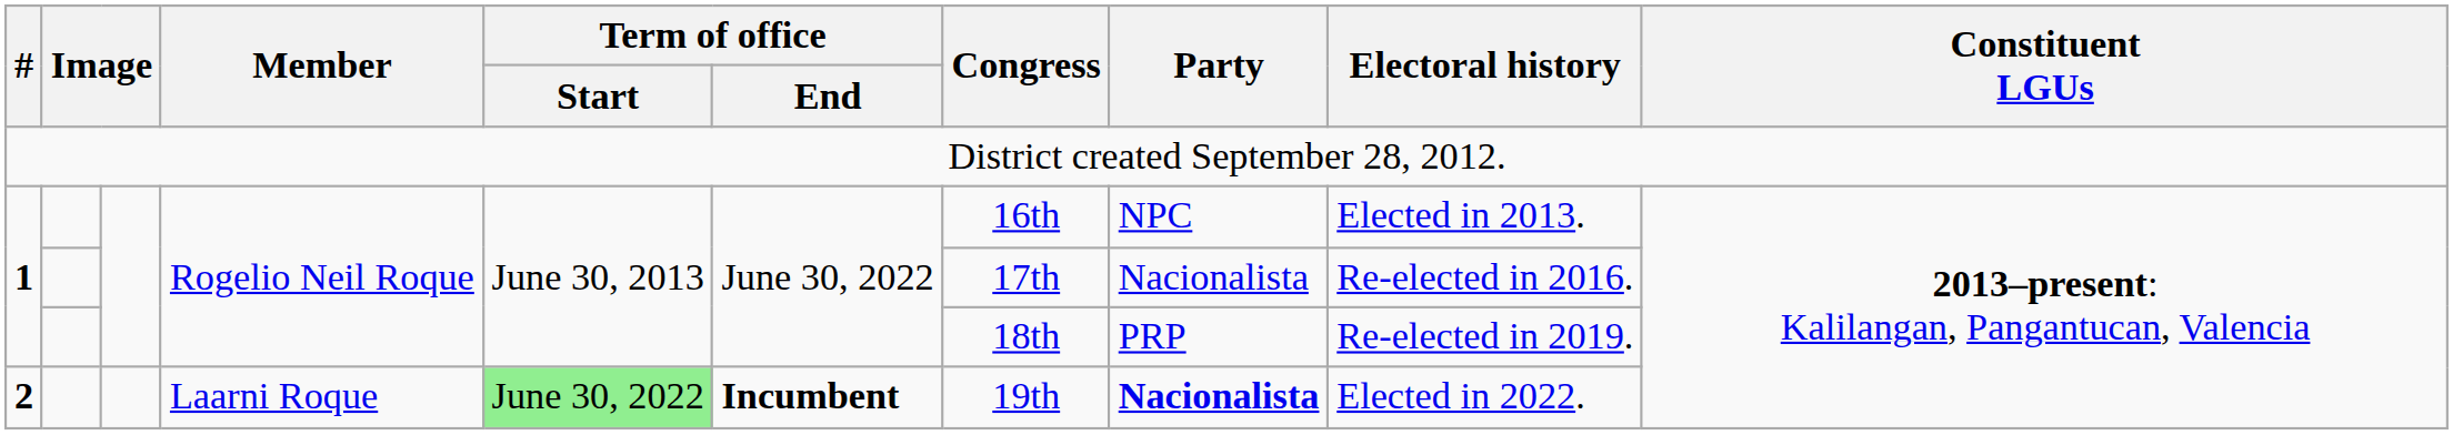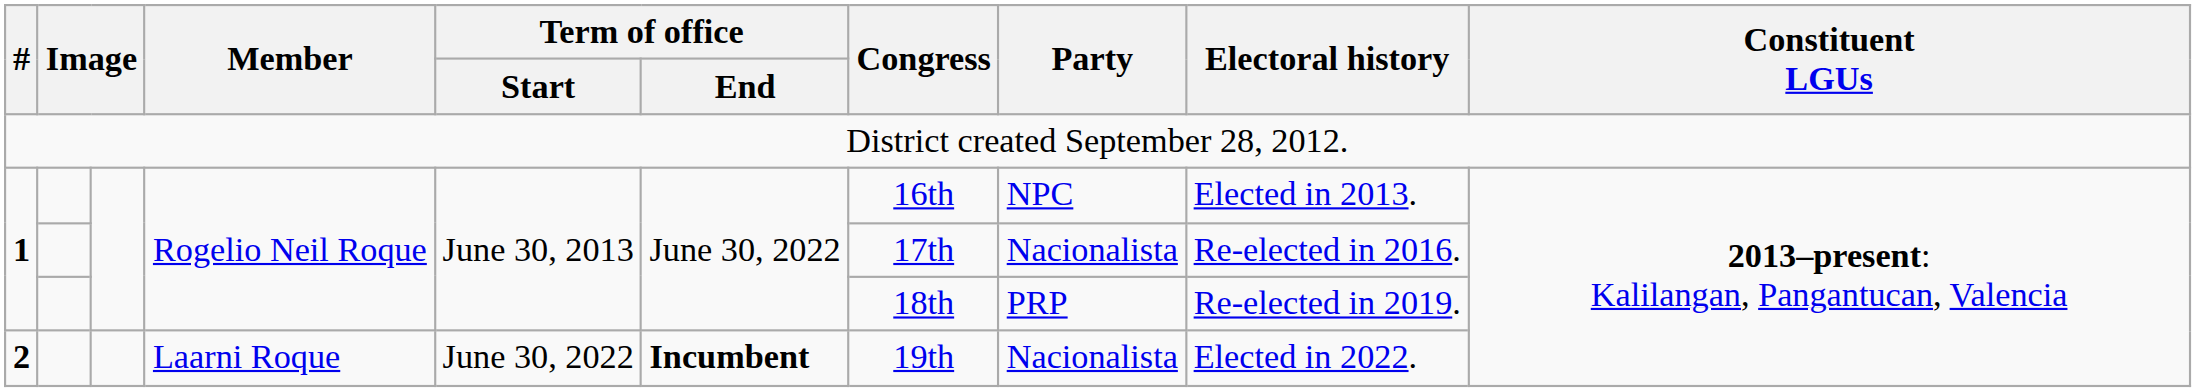2 | Term of office / Start: lightgreen background -> no background
2 | Party: bold -> normal
